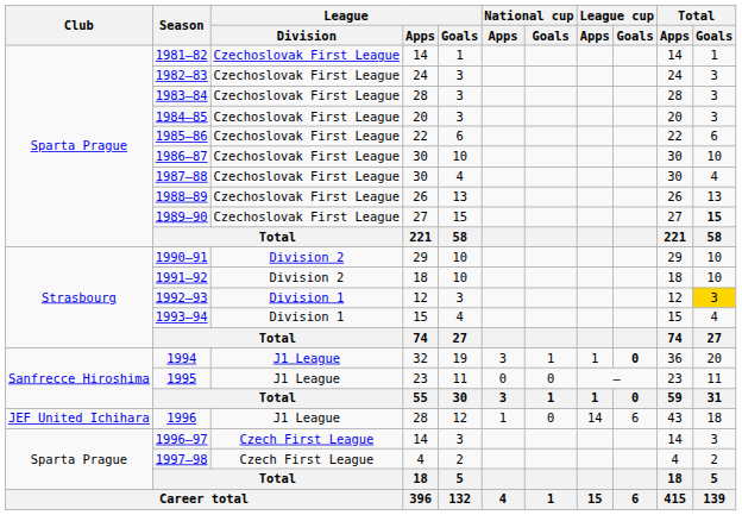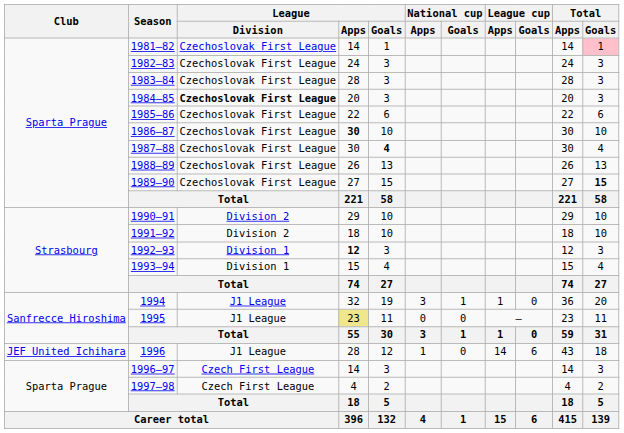1981–82 | Total / Goals: no background -> pink background
1984–85 | League / Division: normal -> bold
1986–87 | League / Apps: normal -> bold
1987–88 | League / Goals: normal -> bold
1992–93 | League / Apps: normal -> bold
1992–93 | Total / Goals: gold background -> no background
1994 | League cup / Goals: bold -> normal
1995 | League / Apps: no background -> khaki background
